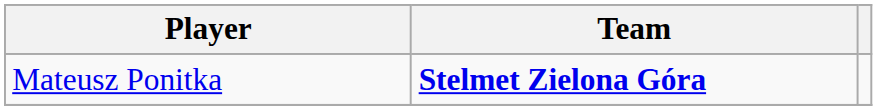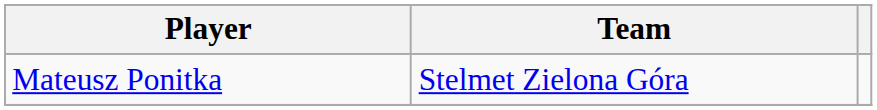Mateusz Ponitka | Team: bold -> normal
